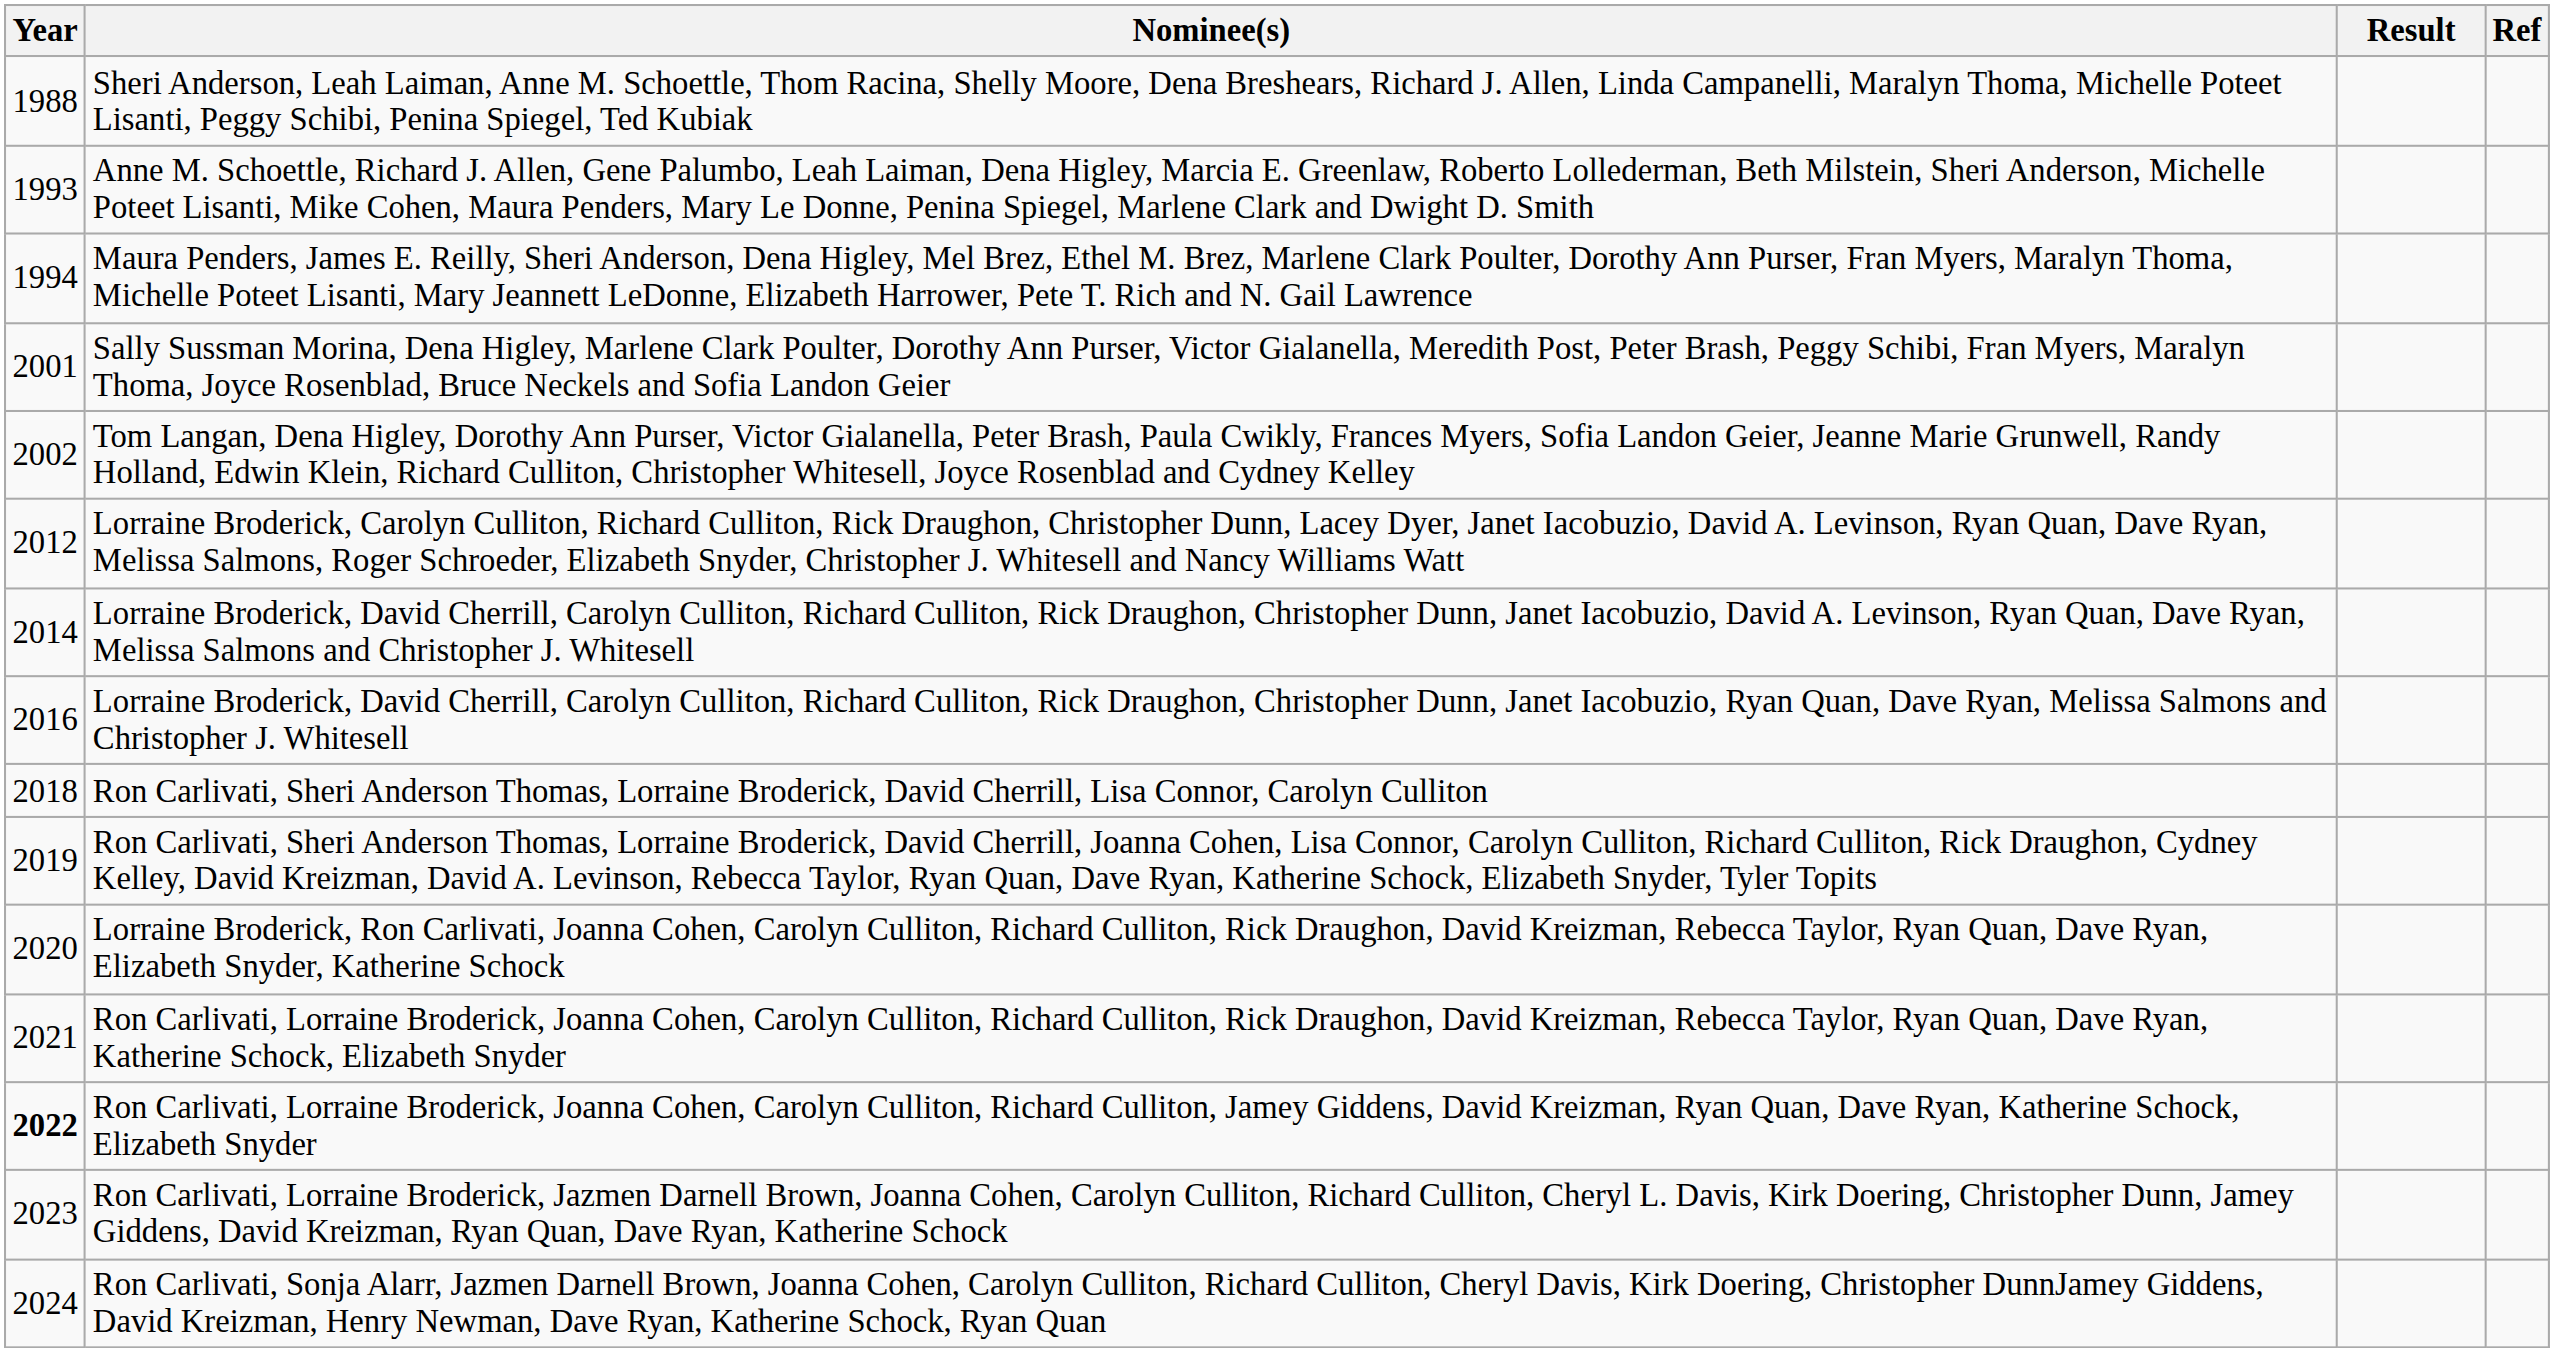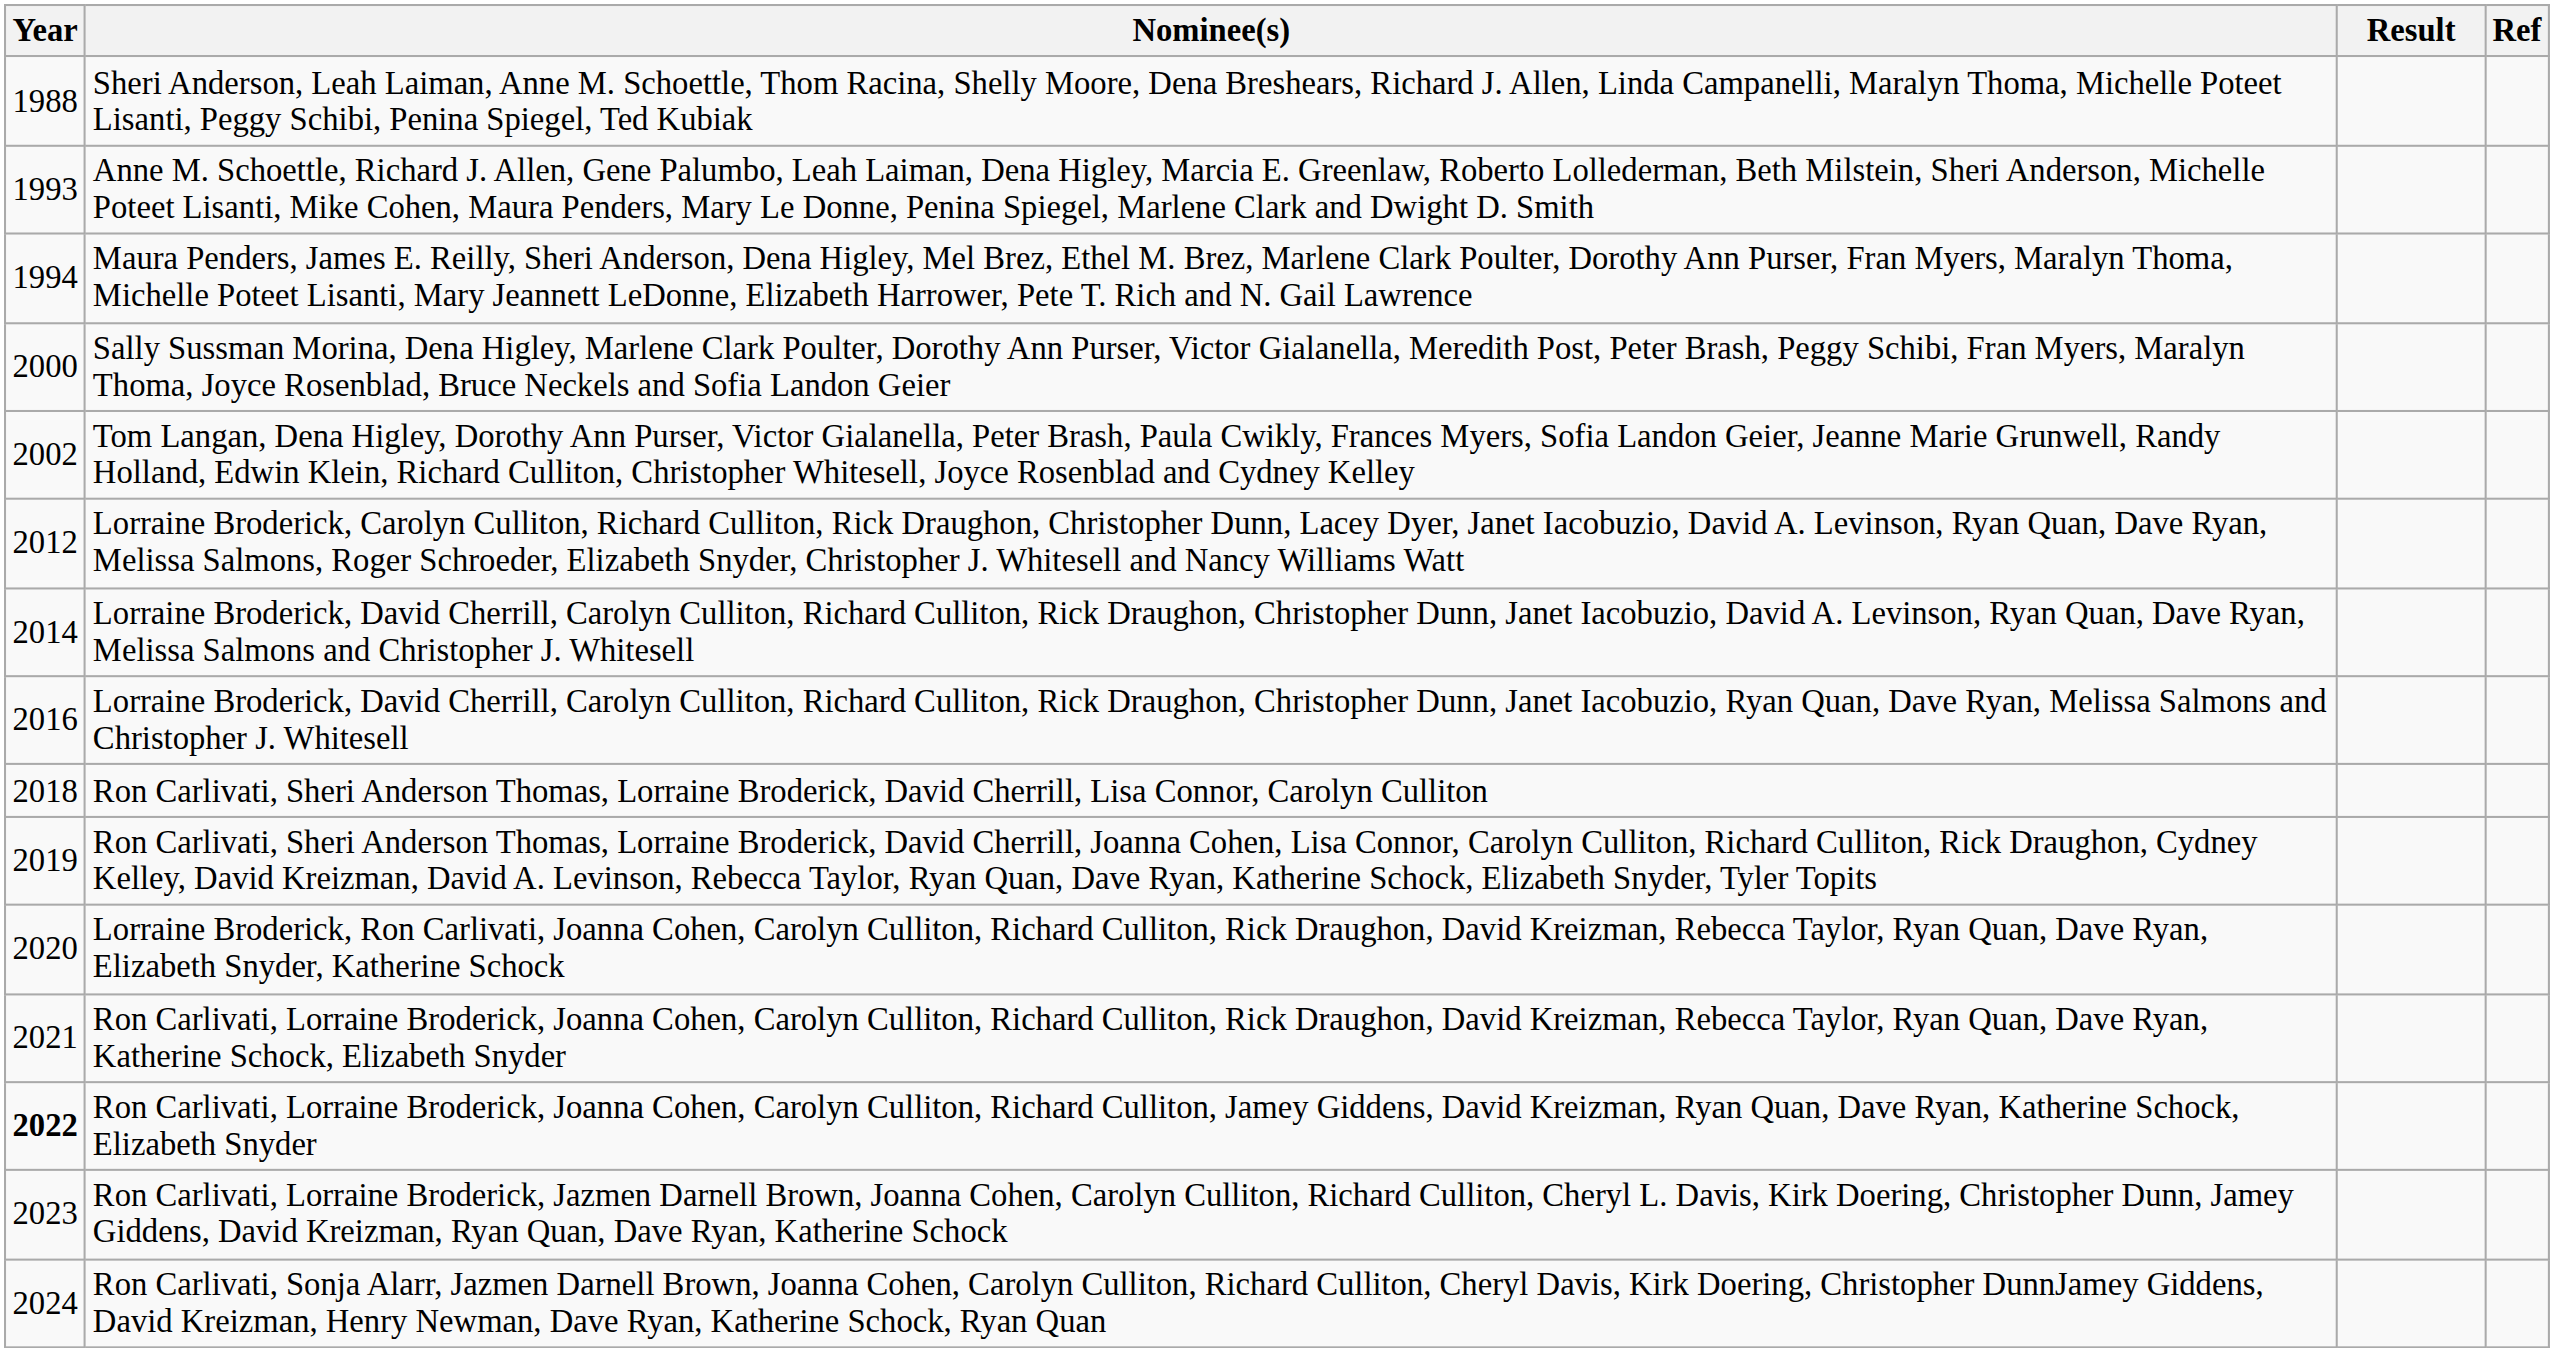row 5 | Year: 2001 -> 2000
